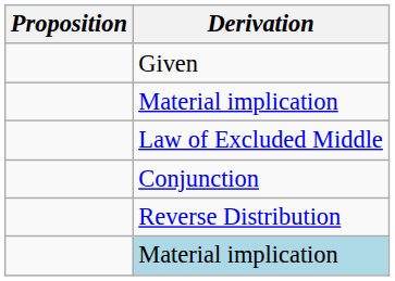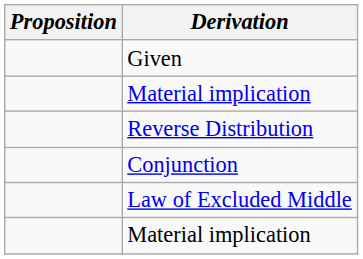row 4 | Derivation: Law of Excluded Middle -> Reverse Distribution
row 6 | Derivation: Reverse Distribution -> Law of Excluded Middle
row 7 | Derivation: lightblue background -> no background
